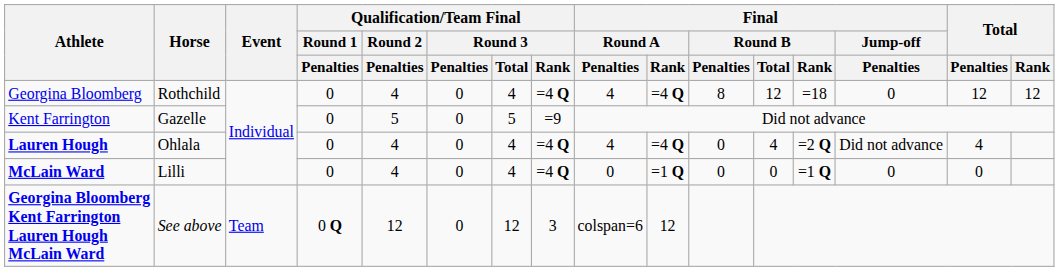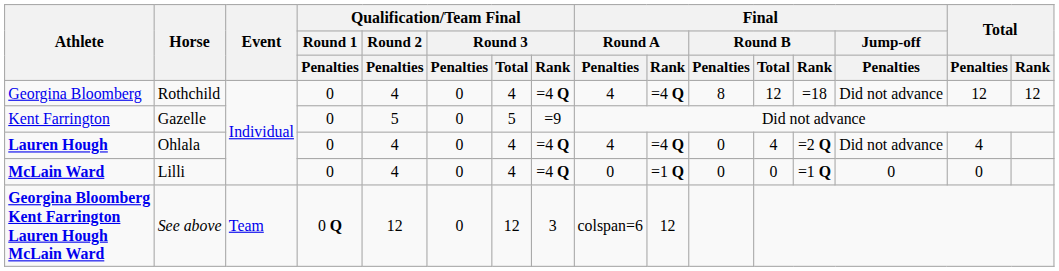Georgina Bloomberg | Final / Jump-off / Penalties: 0 -> Did not advance
